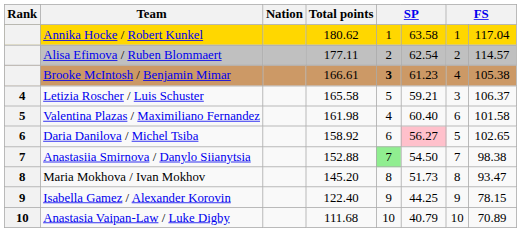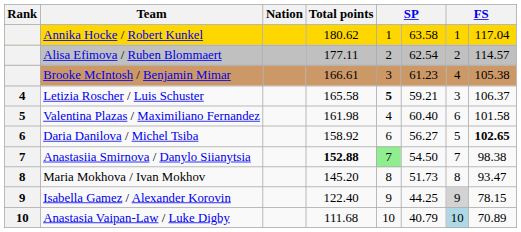Brooke McIntosh / Benjamin Mimar | column 5: bold -> normal
Letizia Roscher / Luis Schuster | column 5: normal -> bold
Daria Danilova / Michel Tsiba | column 6: pink background -> no background
Daria Danilova / Michel Tsiba | column 8: normal -> bold
Anastasiia Smirnova / Danylo Siianytsia | Total points: normal -> bold
Isabella Gamez / Alexander Korovin | column 7: no background -> lightgrey background
Anastasia Vaipan-Law / Luke Digby | column 7: no background -> lightblue background
